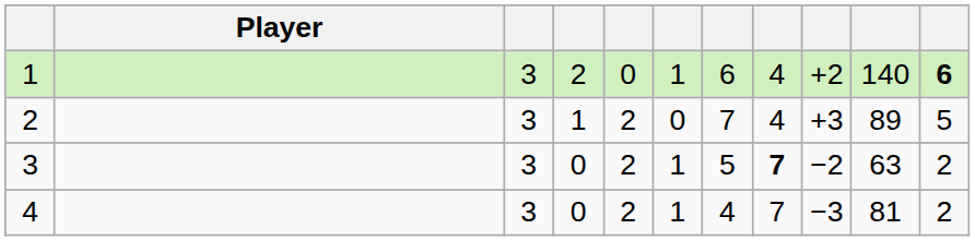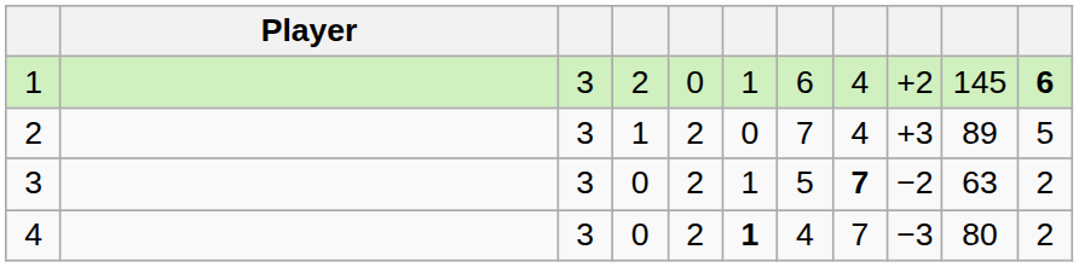row 2 | column 10: 140 -> 145
row 5 | column 6: normal -> bold
row 5 | column 10: 81 -> 80
